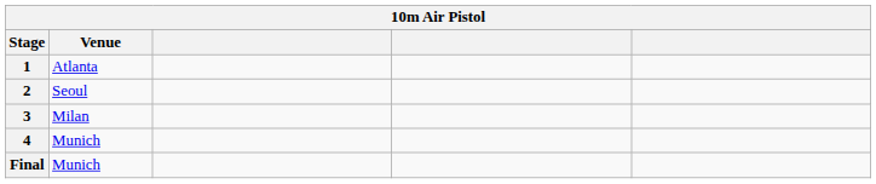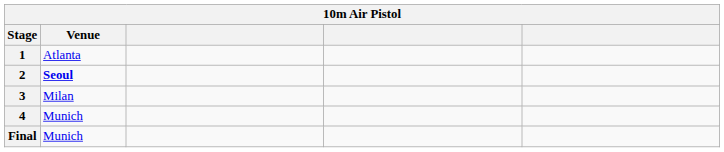2 | Venue: normal -> bold
